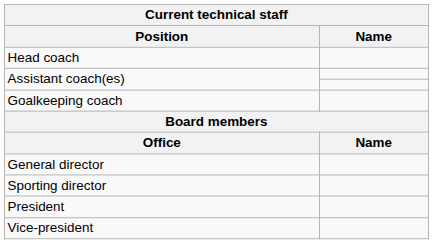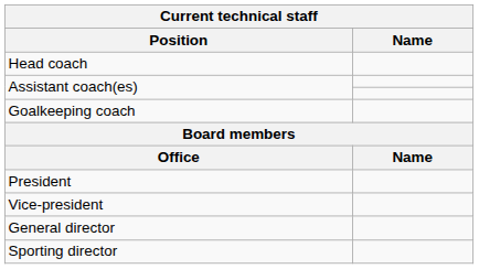row 9 | Position: General director -> President
row 10 | Position: Sporting director -> Vice-president
row 11 | Position: President -> General director
row 12 | Position: Vice-president -> Sporting director
